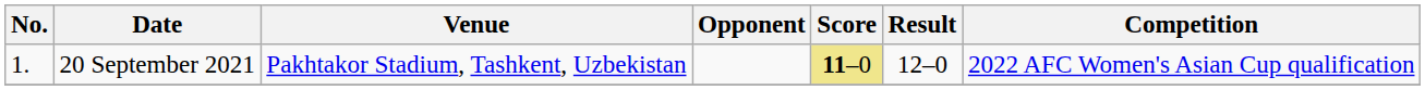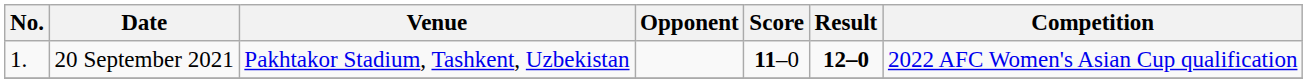20 September 2021 | Score: khaki background -> no background
20 September 2021 | Result: normal -> bold
